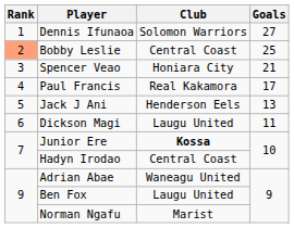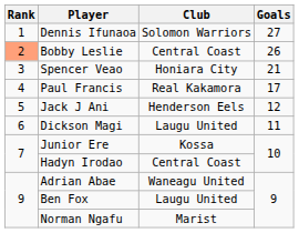Bobby Leslie | Goals: 25 -> 26
Jack J Ani | Goals: 13 -> 12
Junior Ere | Club: bold -> normal
